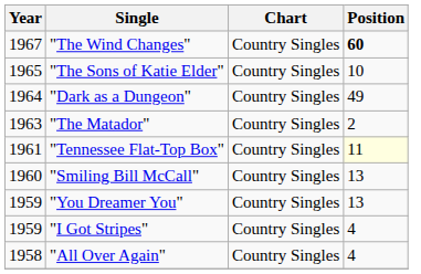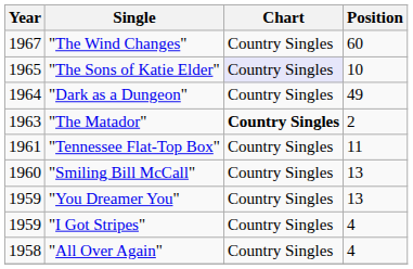"The Wind Changes" | Position: bold -> normal
"The Sons of Katie Elder" | Chart: no background -> lavender background
"The Matador" | Chart: normal -> bold
"Tennessee Flat-Top Box" | Position: lightyellow background -> no background
